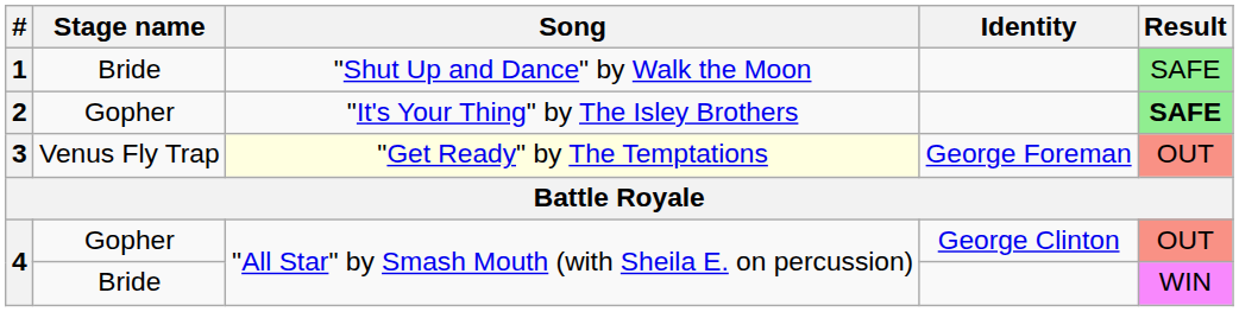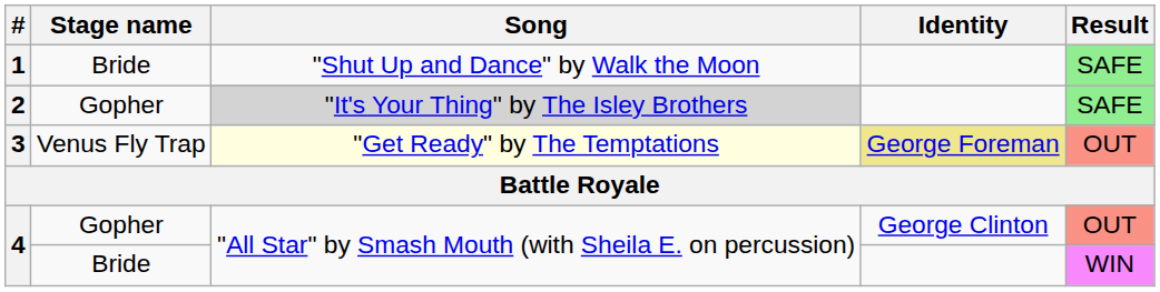2 | Song: no background -> lightgrey background
2 | Result: bold -> normal
3 | Identity: no background -> khaki background
